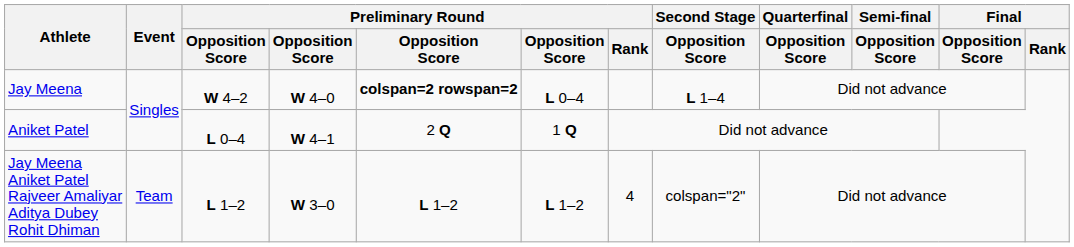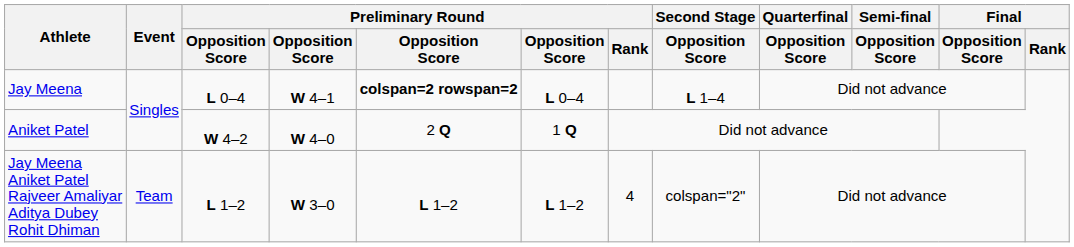Jay Meena | column 3: W 4–2 -> L 0–4
Jay Meena | column 4: W 4–0 -> W 4–1
Aniket Patel | column 3: L 0–4 -> W 4–2
Aniket Patel | column 4: W 4–1 -> W 4–0
